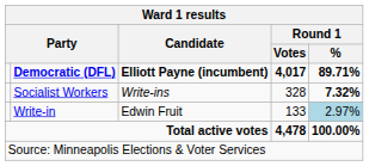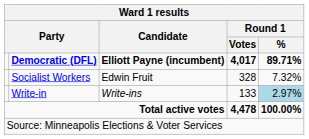Socialist Workers | Ward 1 results / Candidate: Write-ins -> Edwin Fruit
Socialist Workers | Ward 1 results / Round 1 / %: bold -> normal
Write-in | Ward 1 results / Candidate: Edwin Fruit -> Write-ins
